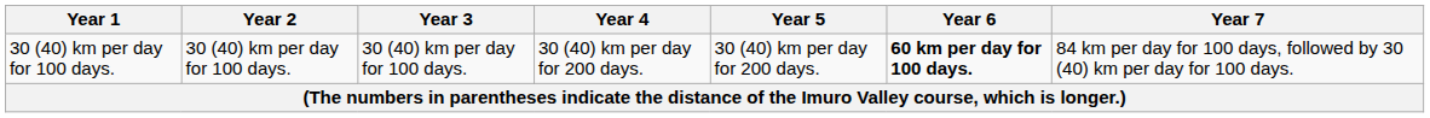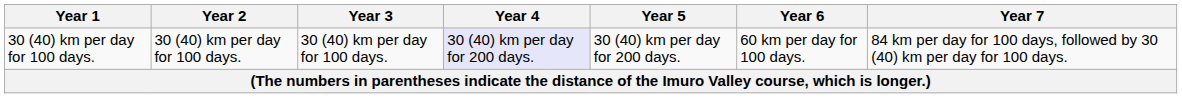row 2 | Year 4: no background -> lavender background
row 2 | Year 6: bold -> normal
